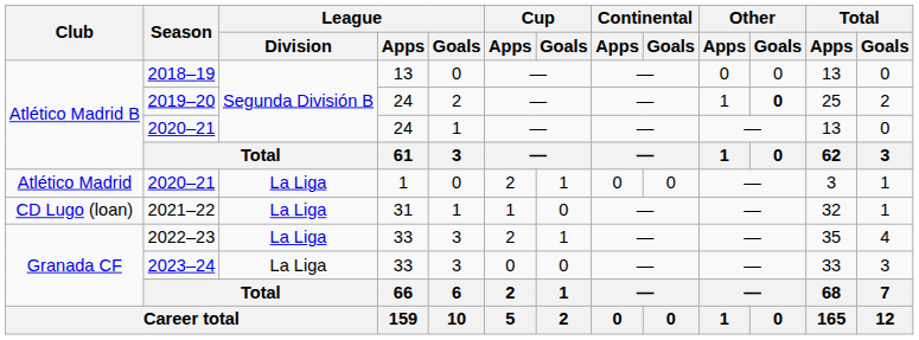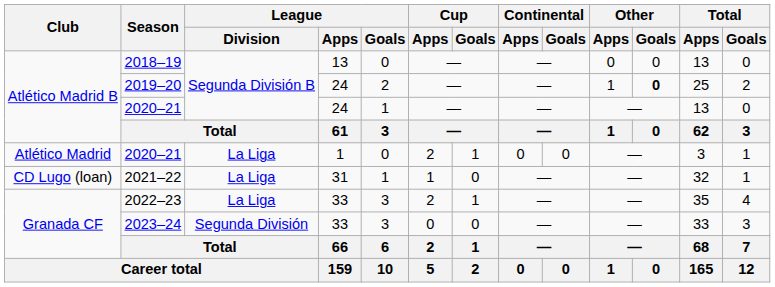2023–24 | League / Division: La Liga -> Segunda División
